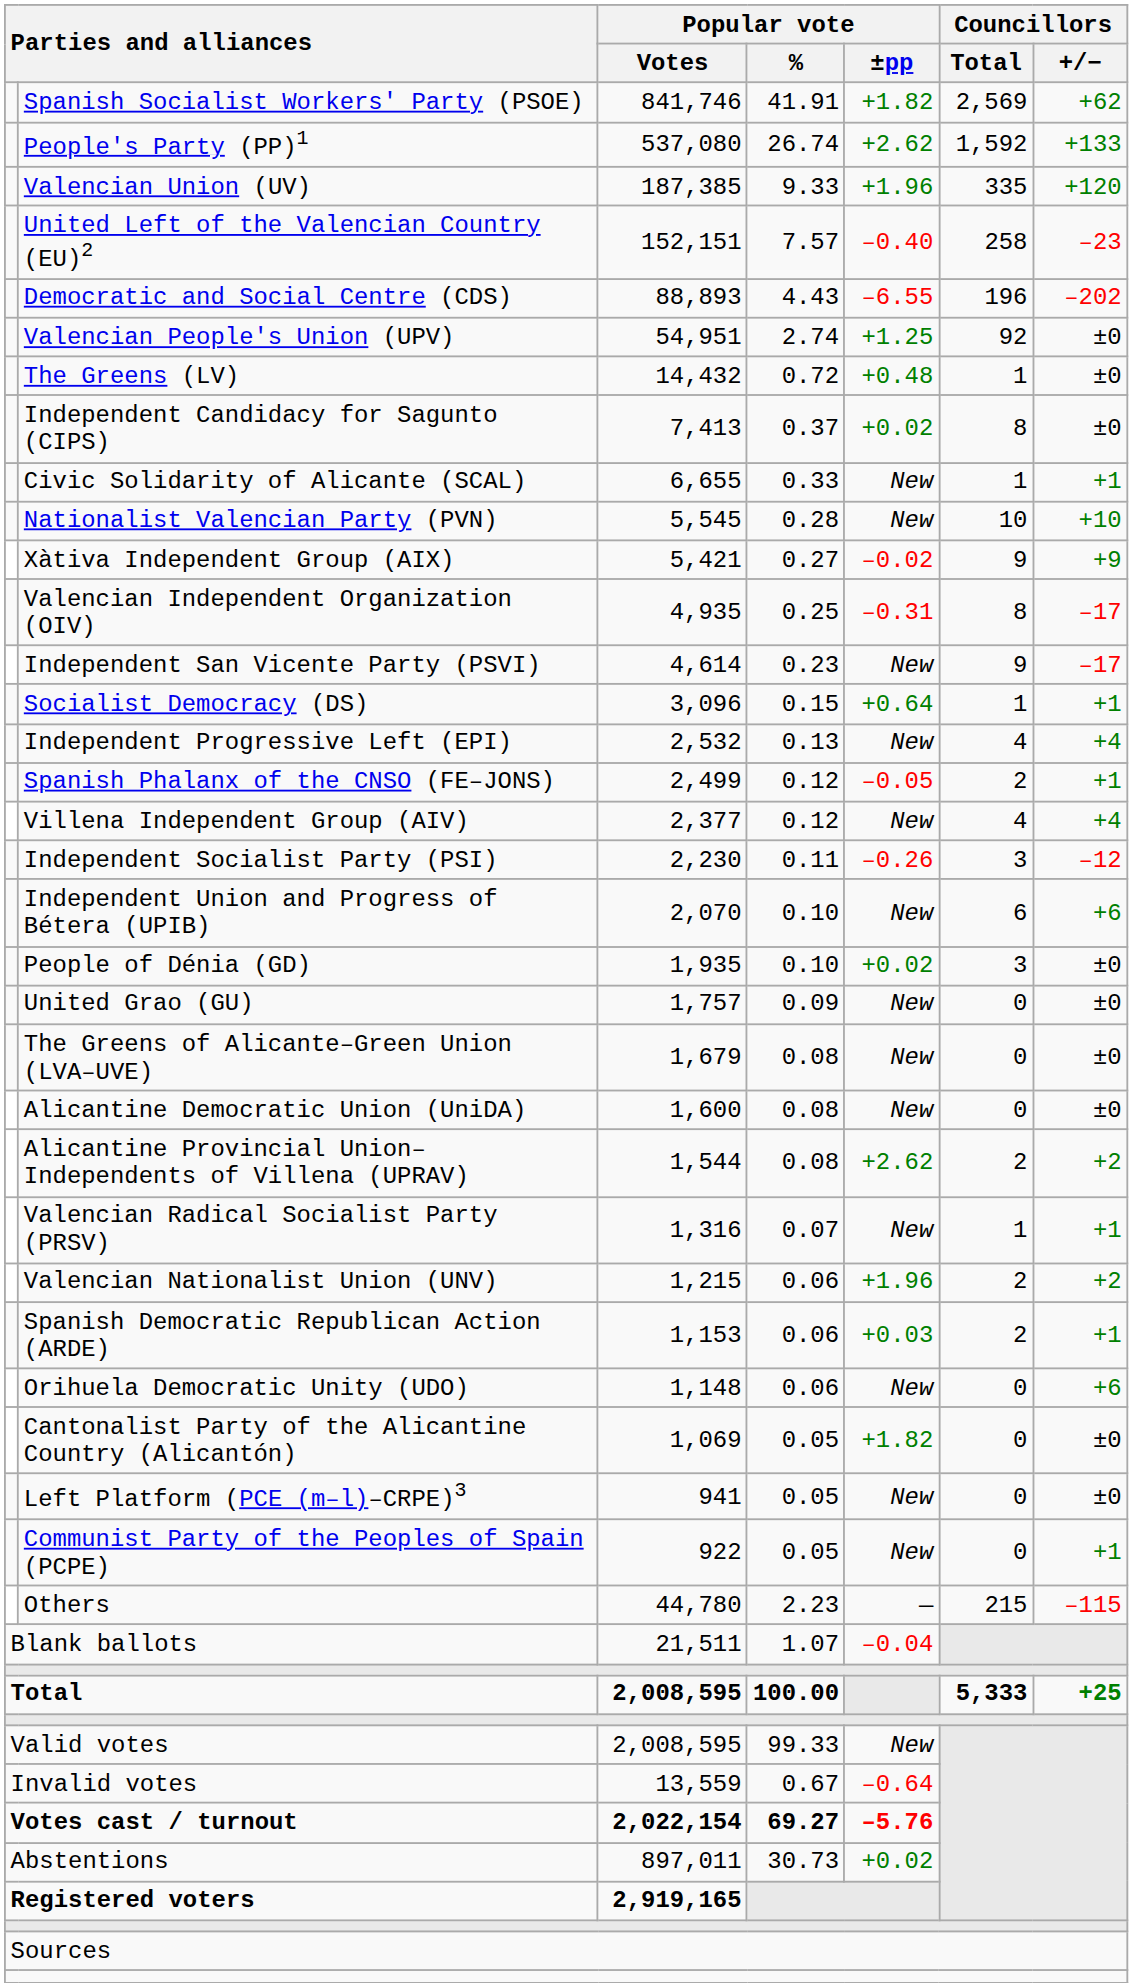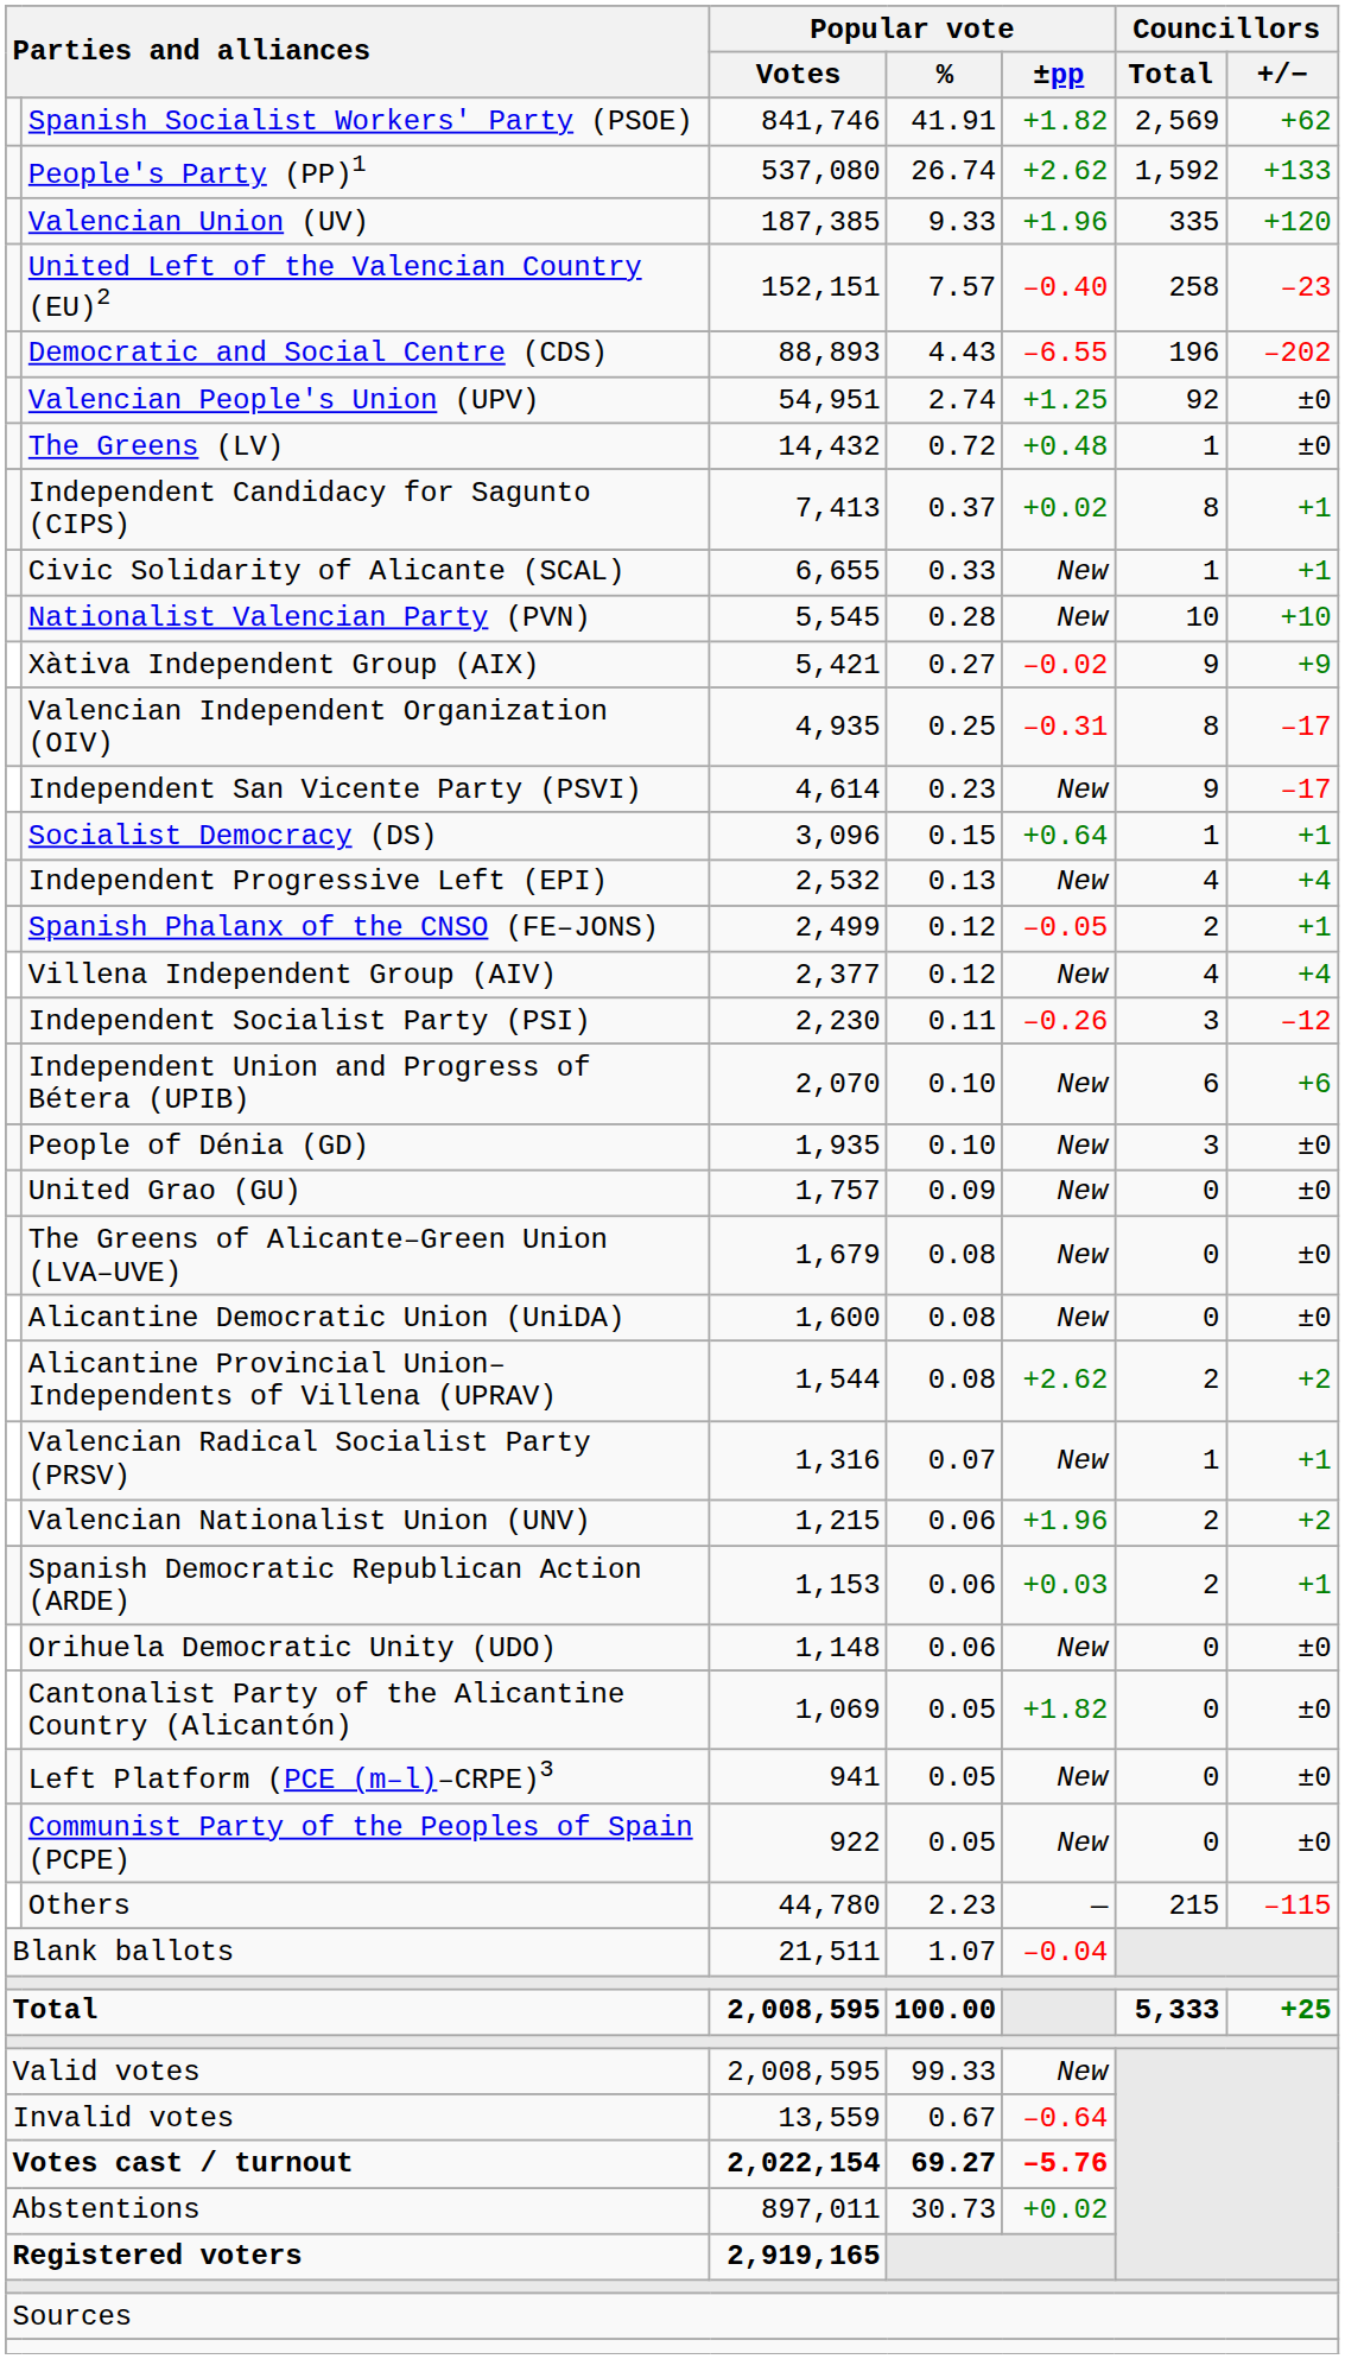Independent Candidacy for Sagunto (CIPS) | Councillors / +/−: ±0 -> +1
People of Dénia (GD) | Popular vote / ±pp: +0.02 -> New
Orihuela Democratic Unity (UDO) | Councillors / +/−: +6 -> ±0
Communist Party of the Peoples of Spain (PCPE) | Councillors / +/−: +1 -> ±0
